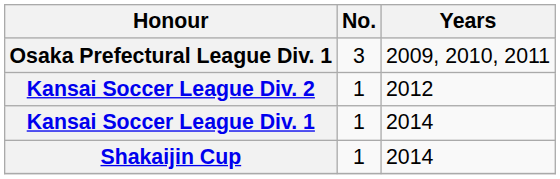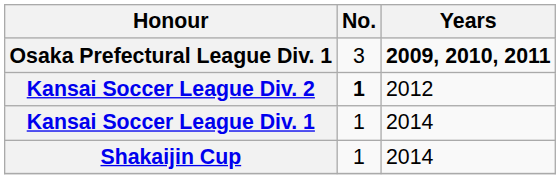Osaka Prefectural League Div. 1 | Years: normal -> bold
Kansai Soccer League Div. 2 | No.: normal -> bold
